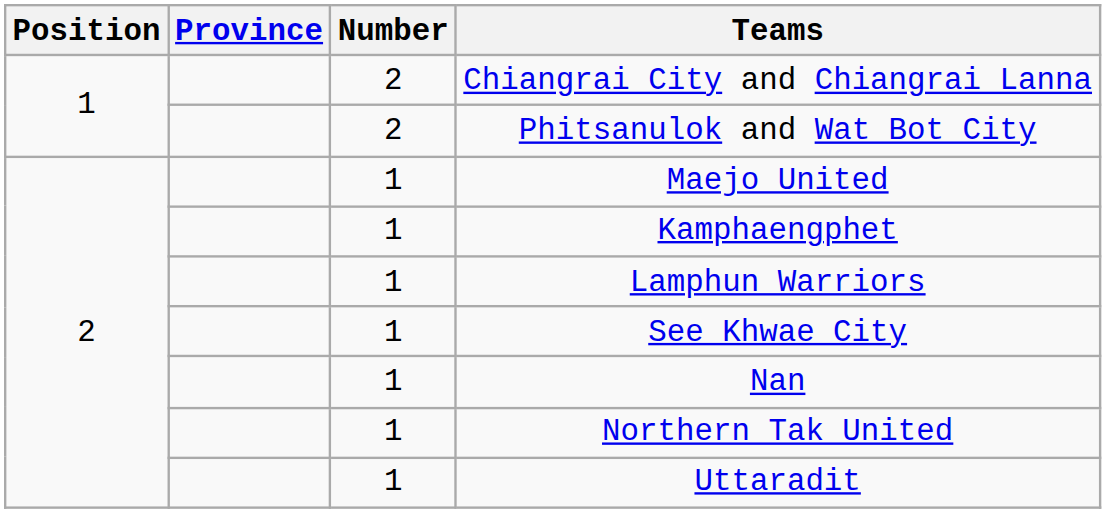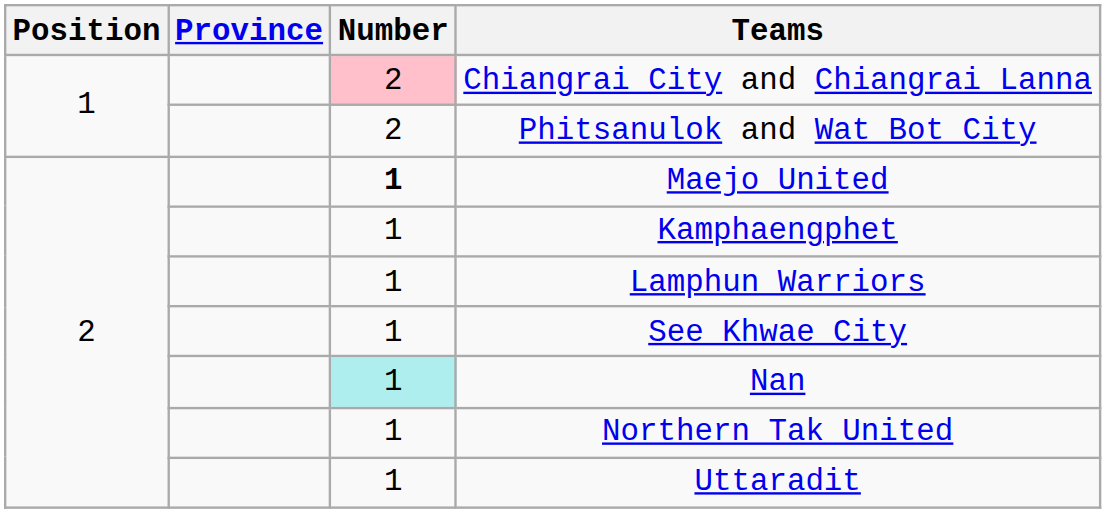Chiangrai City and Chiangrai Lanna | Number: no background -> pink background
Maejo United | Number: normal -> bold
Nan | Number: no background -> paleturquoise background
